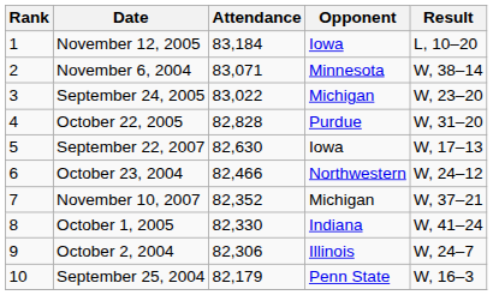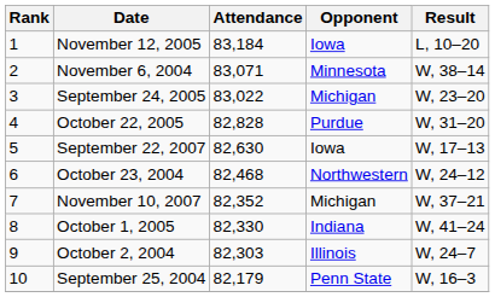October 23, 2004 | Attendance: 82,466 -> 82,468
October 2, 2004 | Attendance: 82,306 -> 82,303
